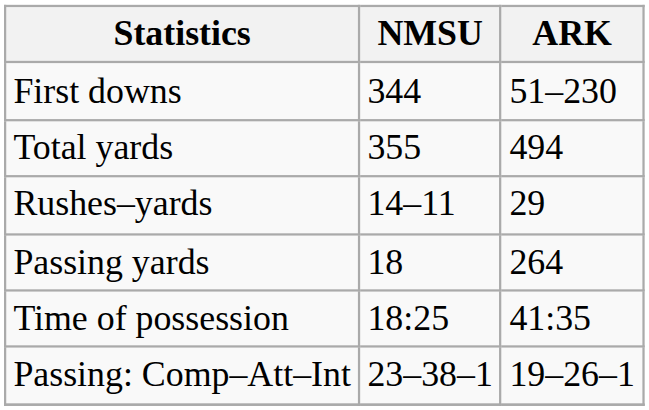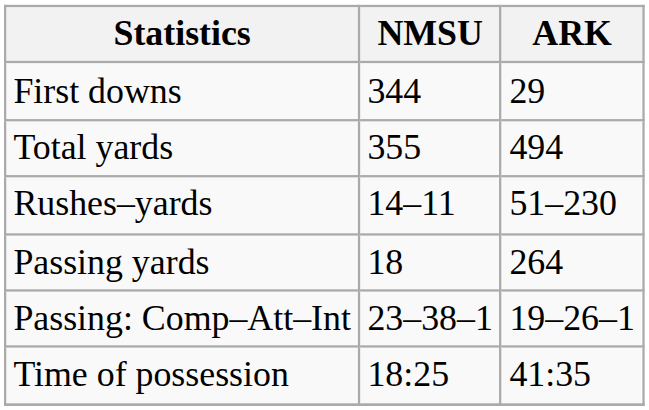First downs | ARK: 51–230 -> 29
Rushes–yards | ARK: 29 -> 51–230
rows swapped: Passing: Comp–Att–Int <-> Time of possession
